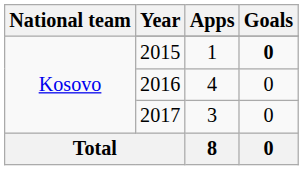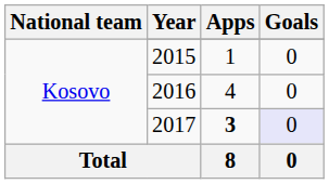2015 | Goals: bold -> normal
2017 | Apps: normal -> bold
2017 | Goals: no background -> lavender background
